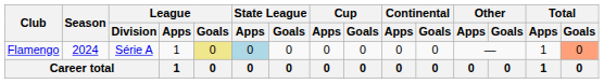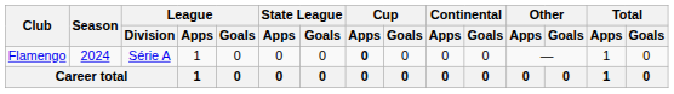Flamengo | League / Goals: khaki background -> no background
Flamengo | State League / Apps: lightblue background -> no background
Flamengo | Cup / Apps: normal -> bold
Flamengo | Total / Goals: lightsalmon background -> no background
